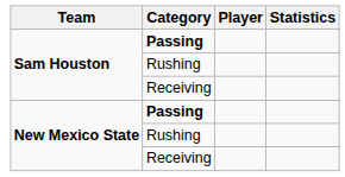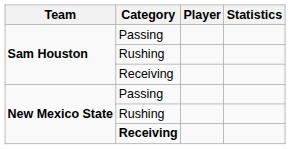Sam Houston / Passing | Category: bold -> normal
New Mexico State / Passing | Category: bold -> normal
New Mexico State / Receiving | Category: normal -> bold
